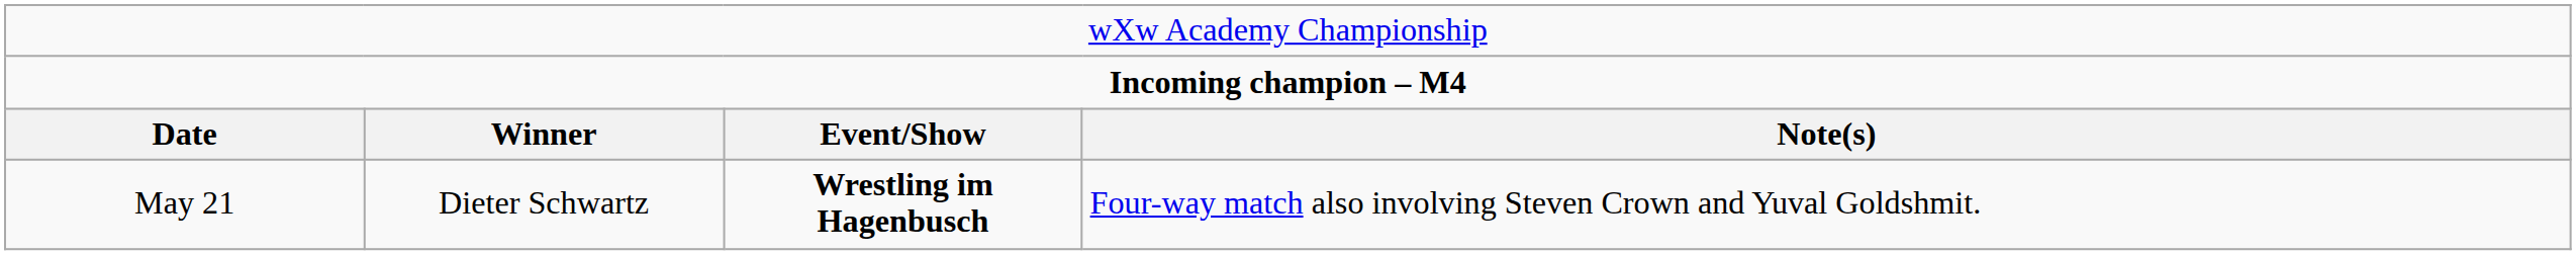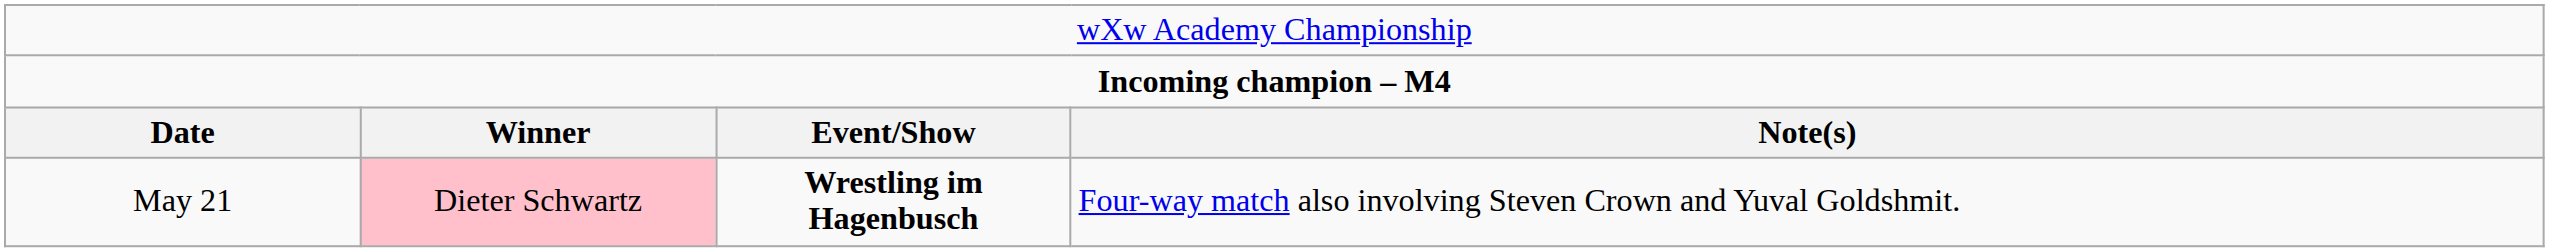May 21 | column 2: no background -> pink background
